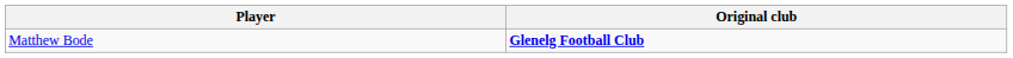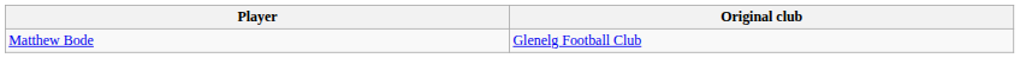Matthew Bode | Original club: bold -> normal
